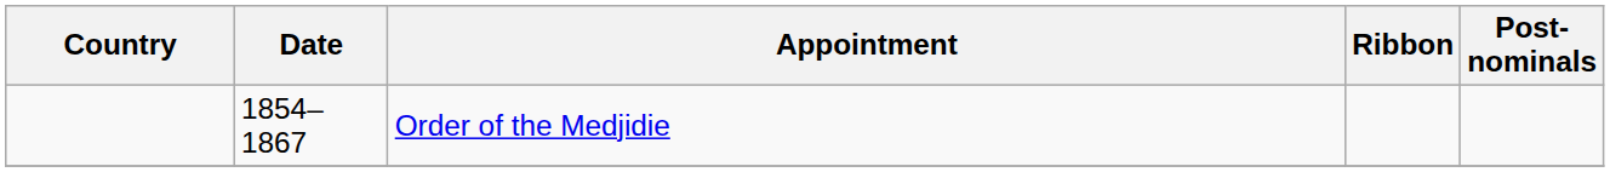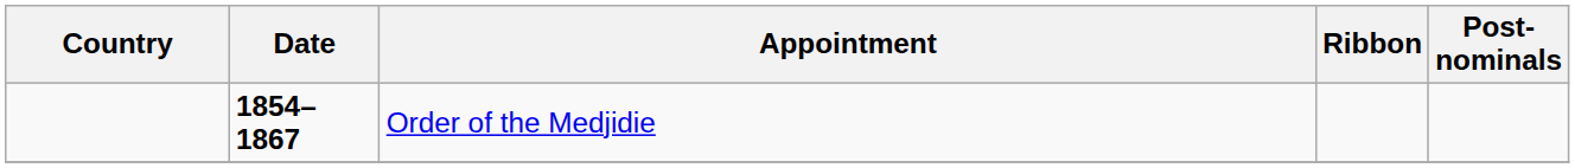Order of the Medjidie | Date: normal -> bold
